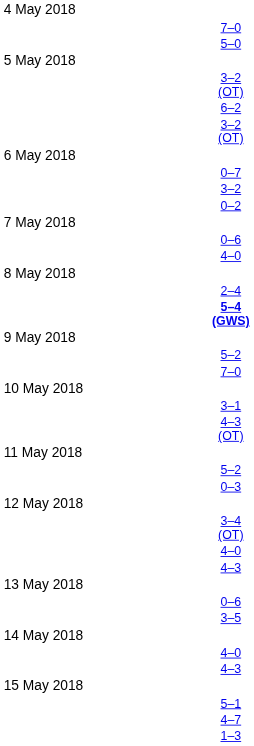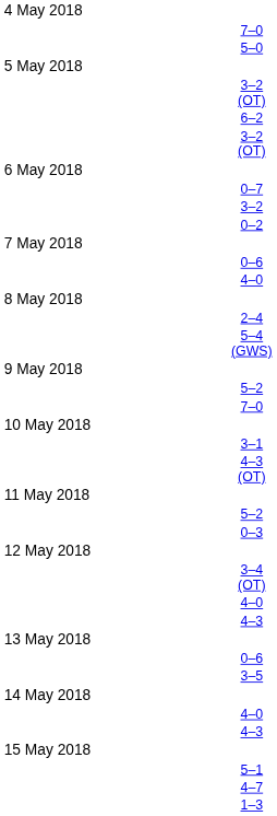5–4 (GWS) | column 2: bold -> normal
